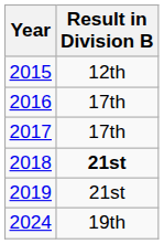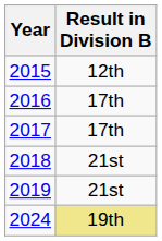2018 | Result in Division B: bold -> normal
2024 | Result in Division B: no background -> khaki background
